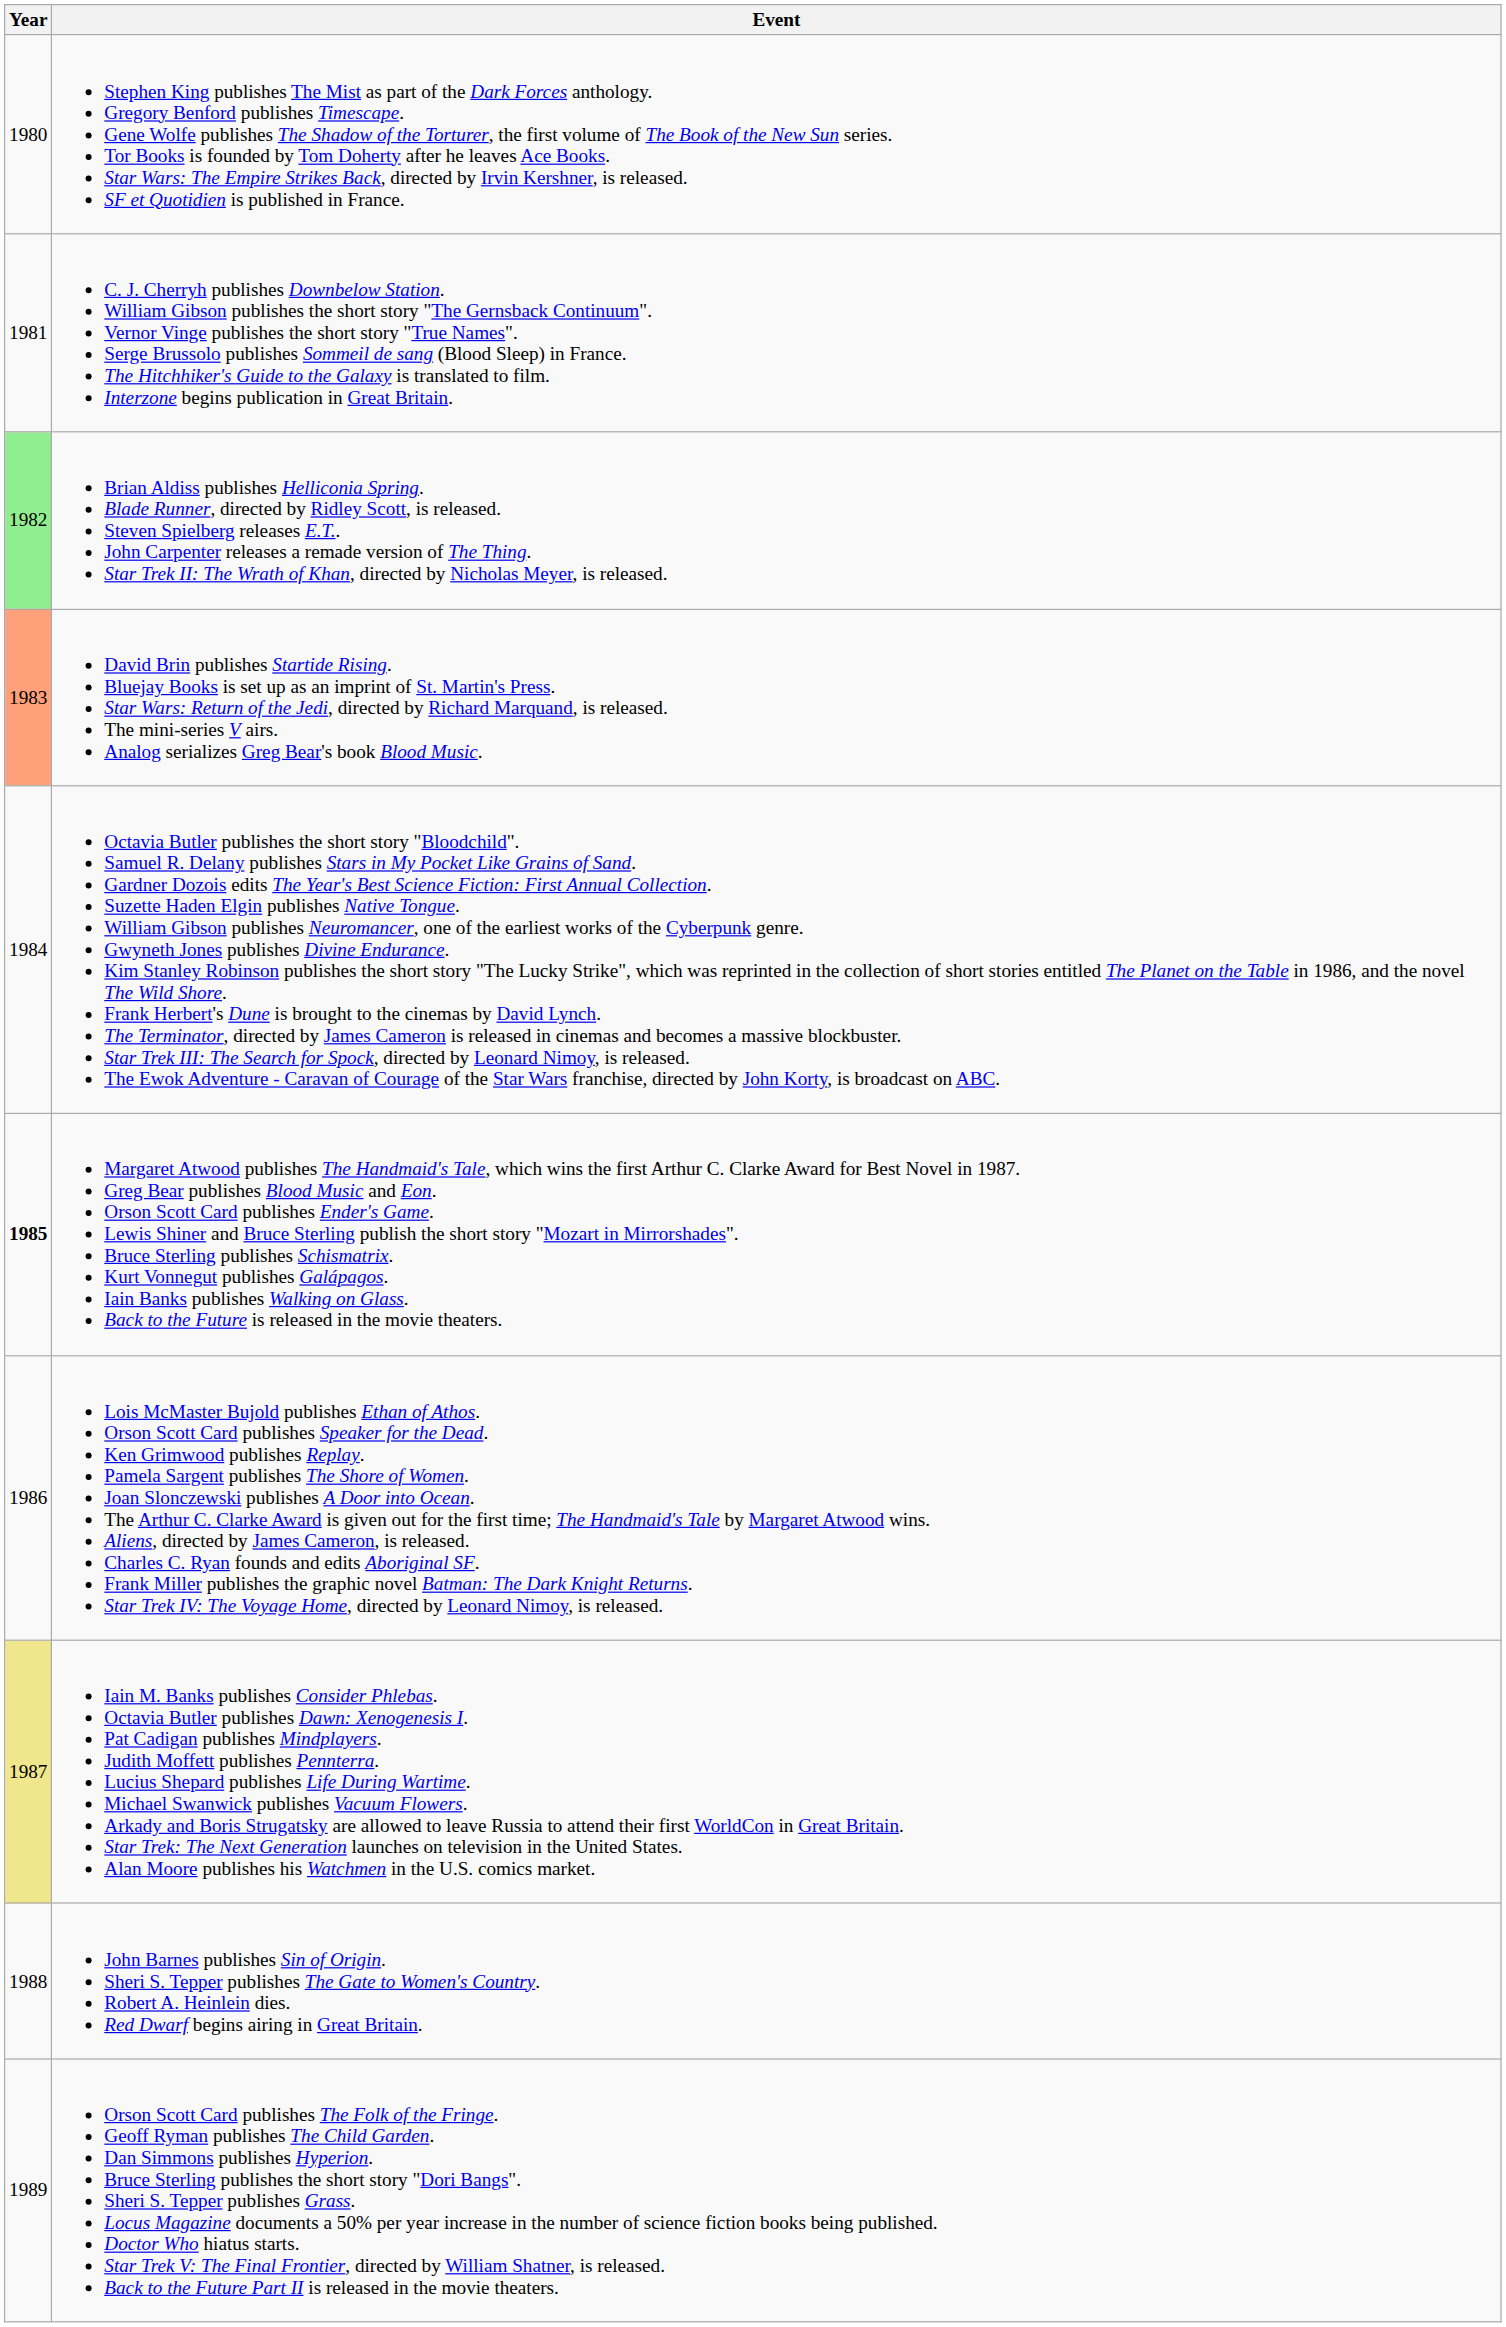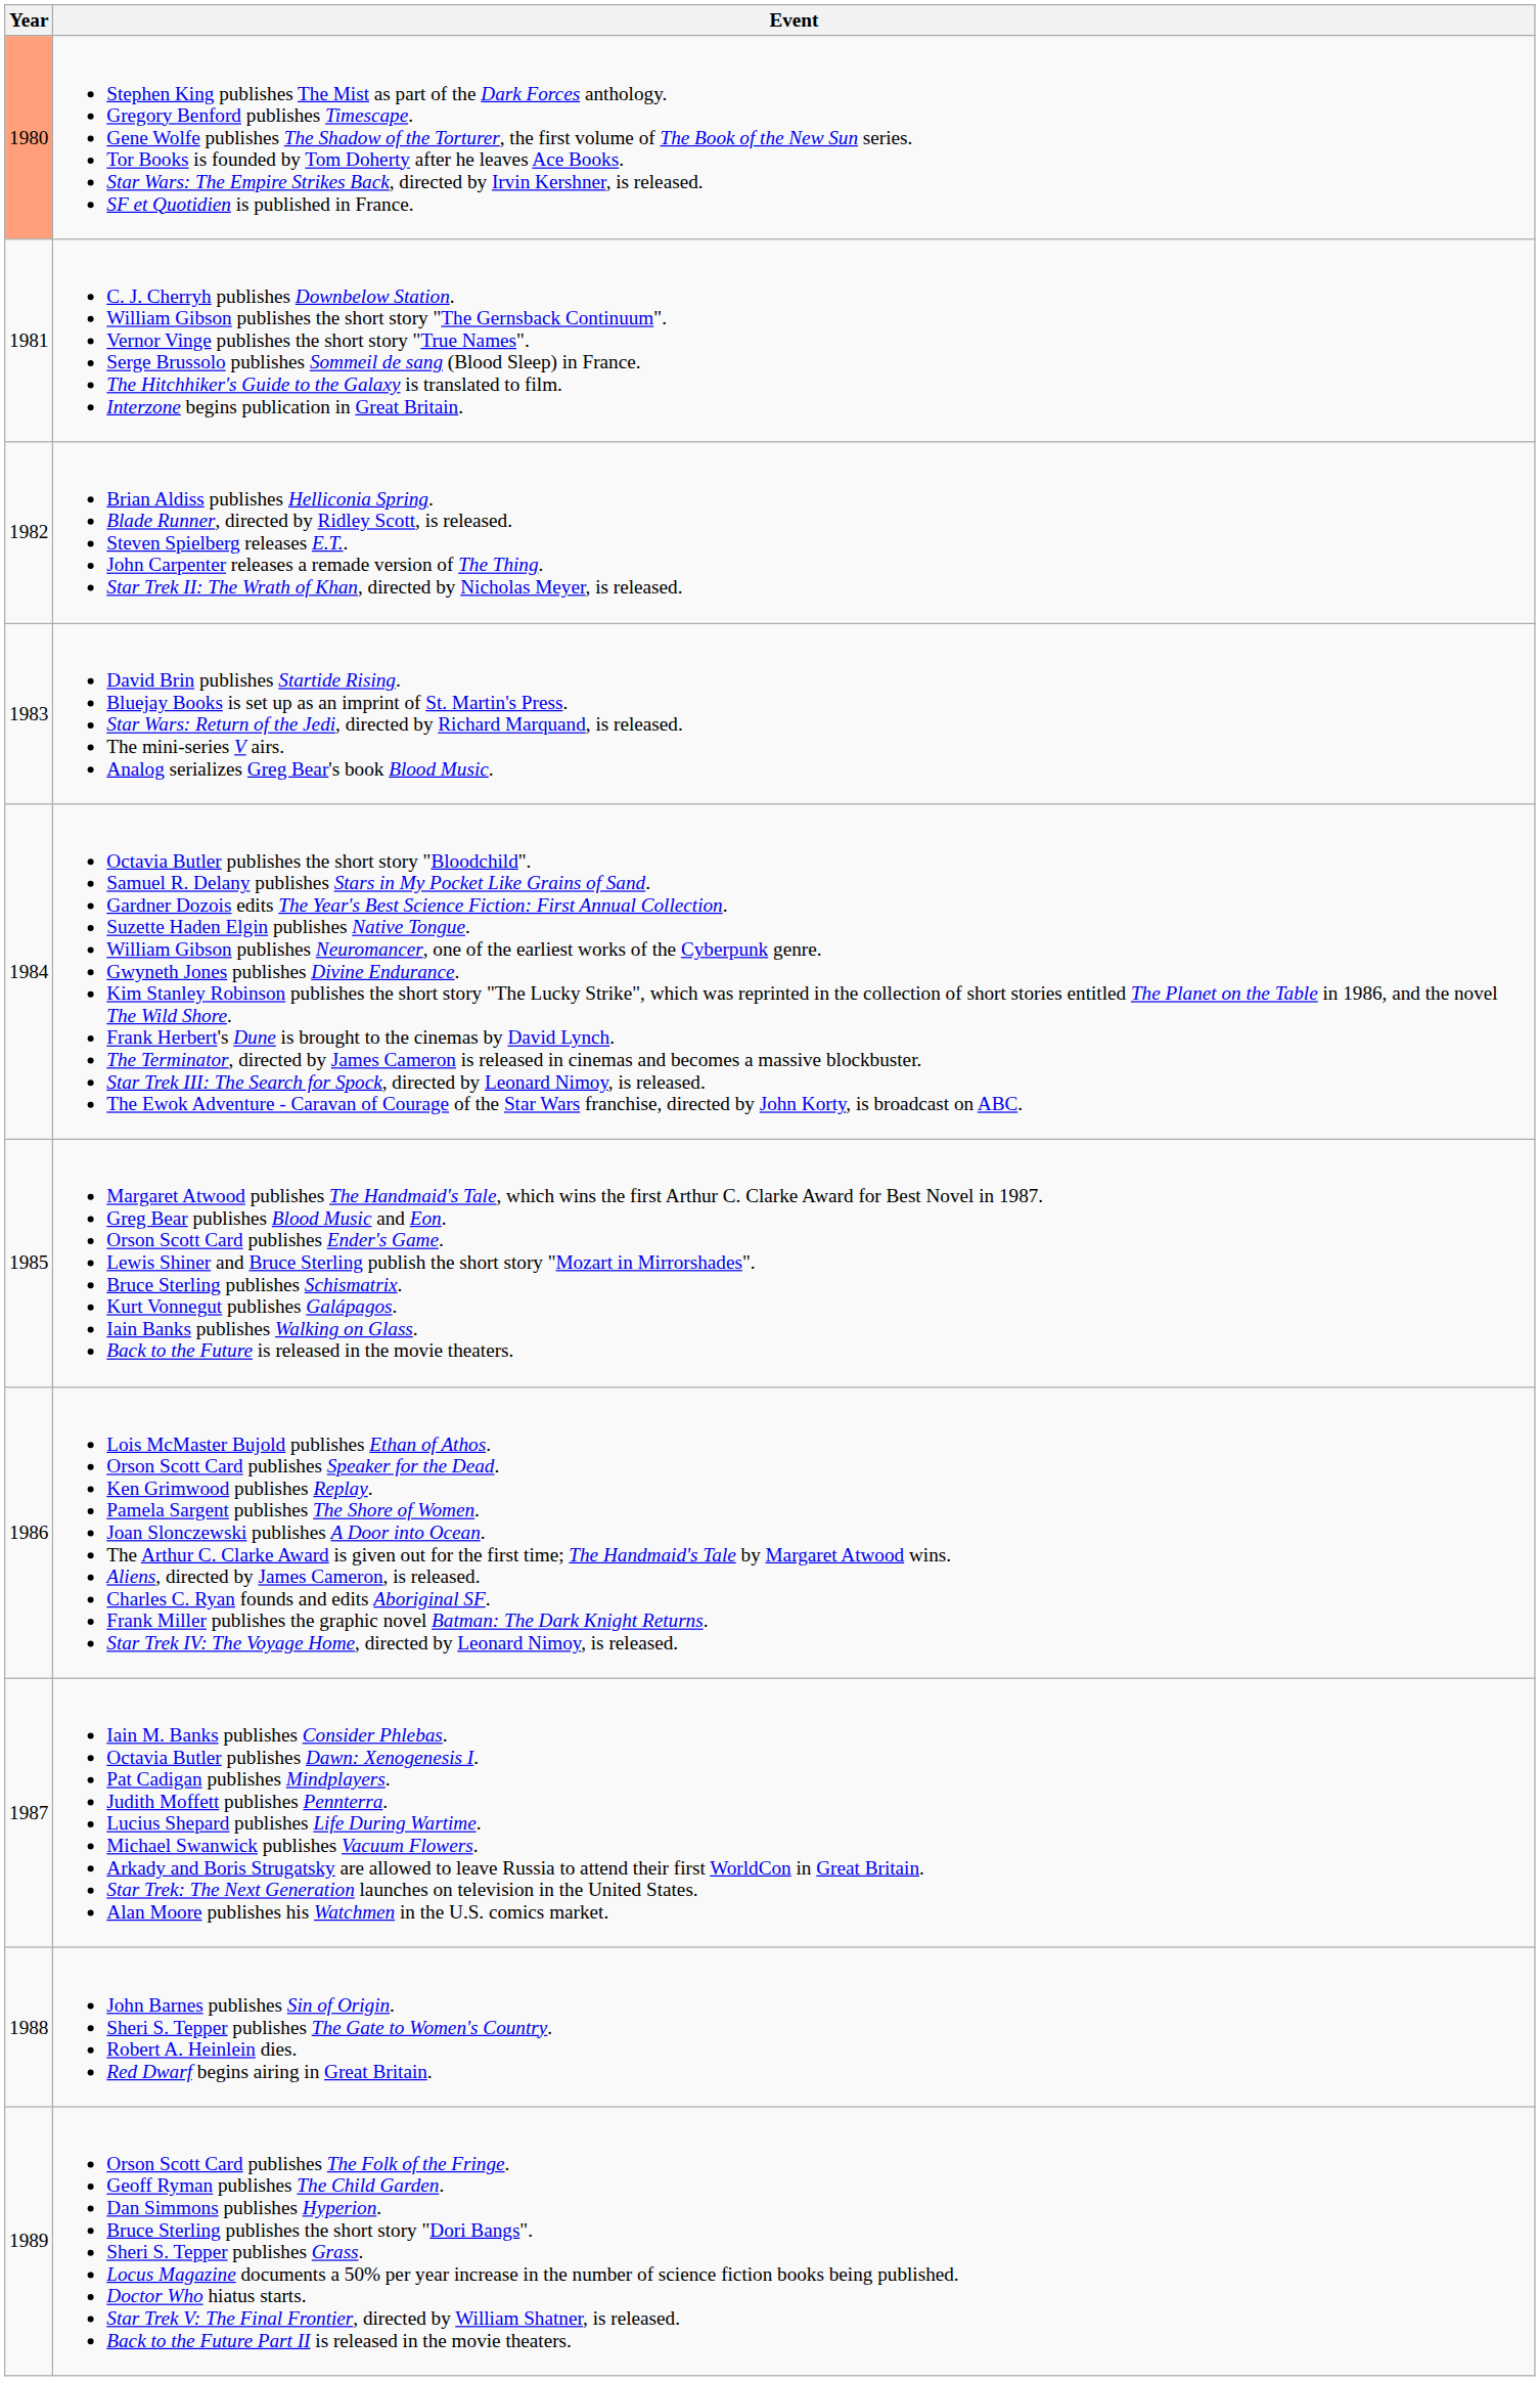row 2 | Year: no background -> lightsalmon background
row 4 | Year: lightgreen background -> no background
row 5 | Year: lightsalmon background -> no background
row 7 | Year: bold -> normal
row 9 | Year: khaki background -> no background
